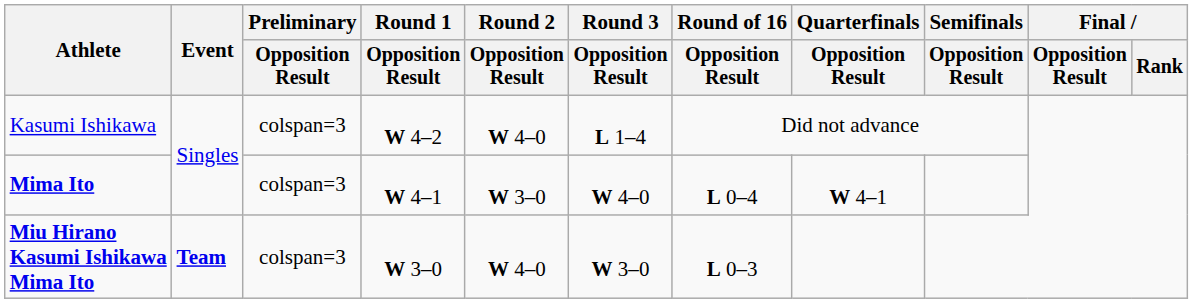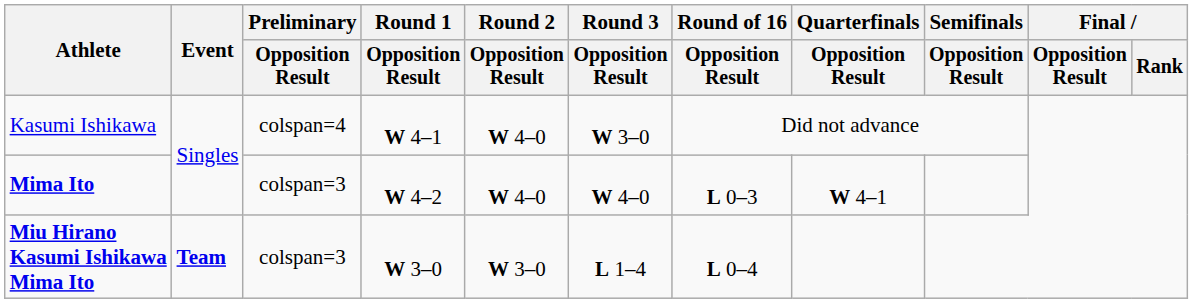Kasumi Ishikawa | Preliminary / Opposition Result: colspan=3 -> colspan=4
Kasumi Ishikawa | Round 1 / Opposition Result: W 4–2 -> W 4–1
Kasumi Ishikawa | Round 3 / Opposition Result: L 1–4 -> W 3–0
Mima Ito | Round 1 / Opposition Result: W 4–1 -> W 4–2
Mima Ito | Round 2 / Opposition Result: W 3–0 -> W 4–0
Mima Ito | Round of 16 / Opposition Result: L 0–4 -> L 0–3
Miu Hirano Kasumi Ishikawa Mima Ito | Round 2 / Opposition Result: W 4–0 -> W 3–0
Miu Hirano Kasumi Ishikawa Mima Ito | Round 3 / Opposition Result: W 3–0 -> L 1–4
Miu Hirano Kasumi Ishikawa Mima Ito | Round of 16 / Opposition Result: L 0–3 -> L 0–4
